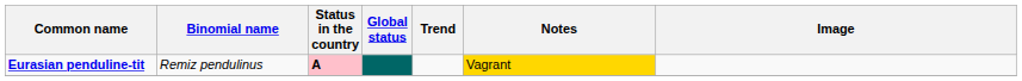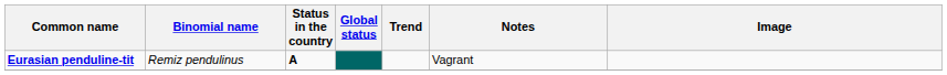Eurasian penduline-tit | Status in the country: pink background -> no background
Eurasian penduline-tit | Notes: gold background -> no background
